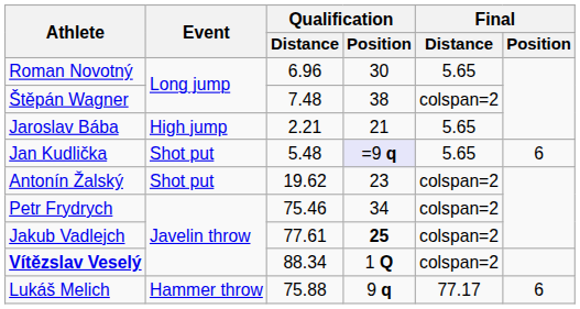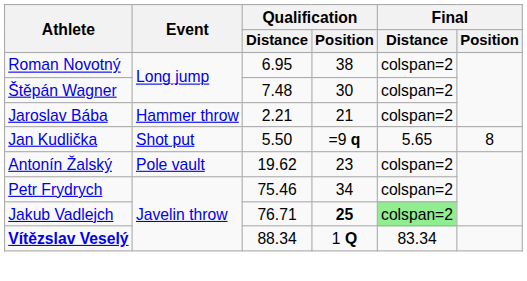Roman Novotný | Qualification / Distance: 6.96 -> 6.95
Roman Novotný | Qualification / Position: 30 -> 38
Roman Novotný | Final / Distance: 5.65 -> colspan=2
Štěpán Wagner | Qualification / Position: 38 -> 30
Jaroslav Bába | Event: High jump -> Hammer throw
Jaroslav Bába | Final / Distance: 5.65 -> colspan=2
Jan Kudlička | Qualification / Distance: 5.48 -> 5.50
Jan Kudlička | Qualification / Position: lavender background -> no background
Jan Kudlička | Final / Position: 6 -> 8
Antonín Žalský | Event: Shot put -> Pole vault
Jakub Vadlejch | Qualification / Distance: 77.61 -> 76.71
Jakub Vadlejch | Final / Distance: no background -> lightgreen background
Vítězslav Veselý | Final / Distance: colspan=2 -> 83.34
- row: Lukáš Melich | Hammer throw | 75.88 | 9 q | 77.17 | 6
